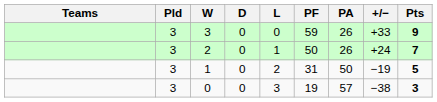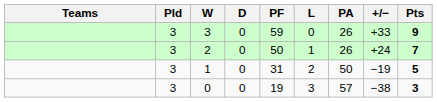columns swapped: L <-> PF
